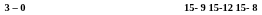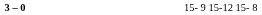row 1 | column 2: bold -> normal
